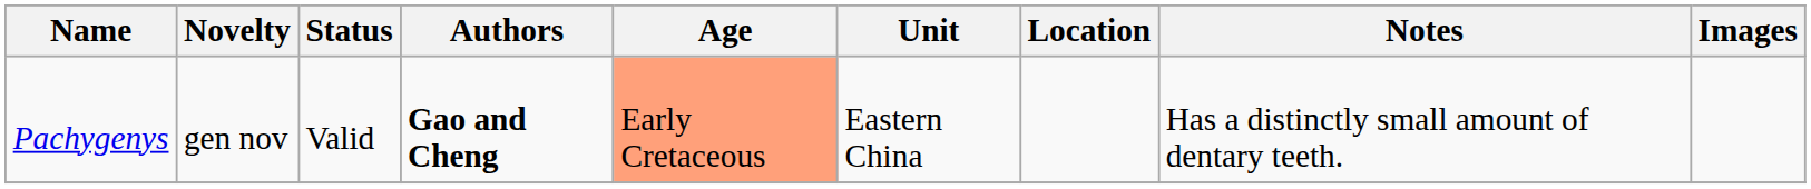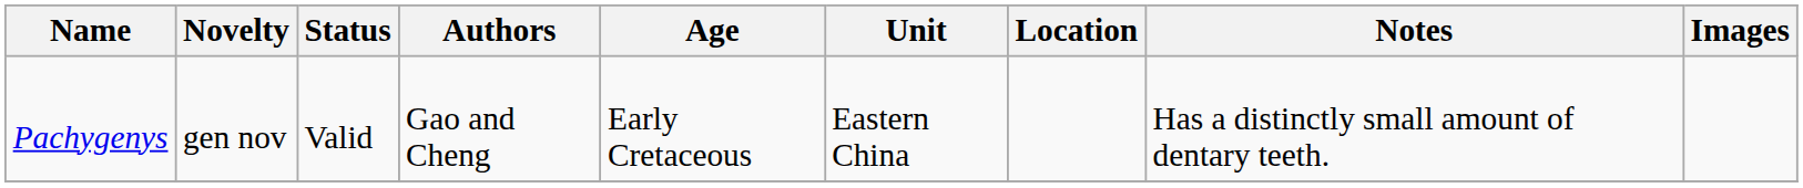Pachygenys | Authors: bold -> normal
Pachygenys | Age: lightsalmon background -> no background
